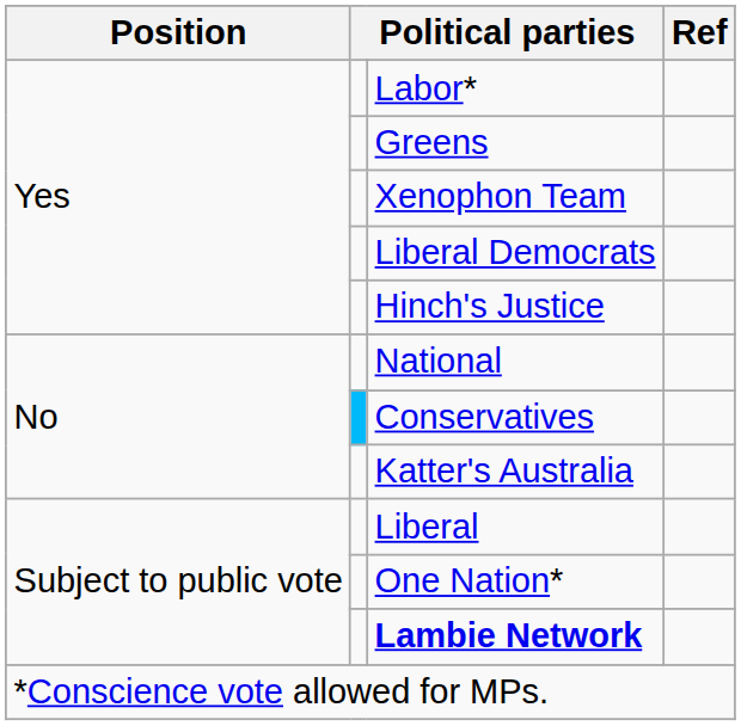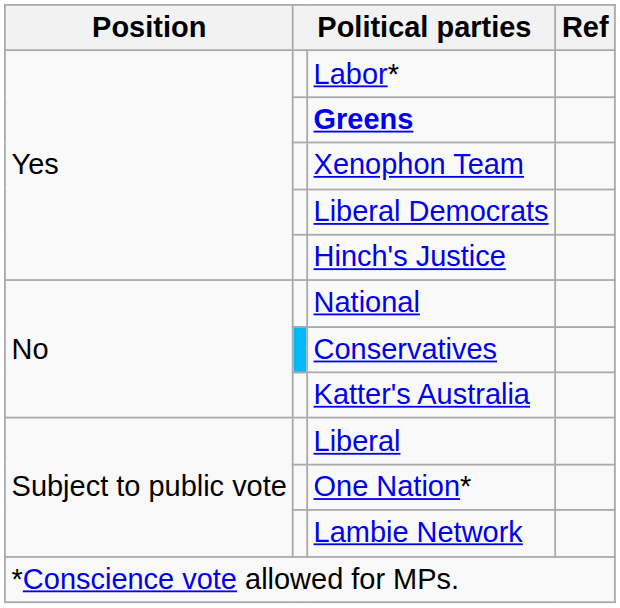Greens | column 3: normal -> bold
Lambie Network | column 3: bold -> normal
